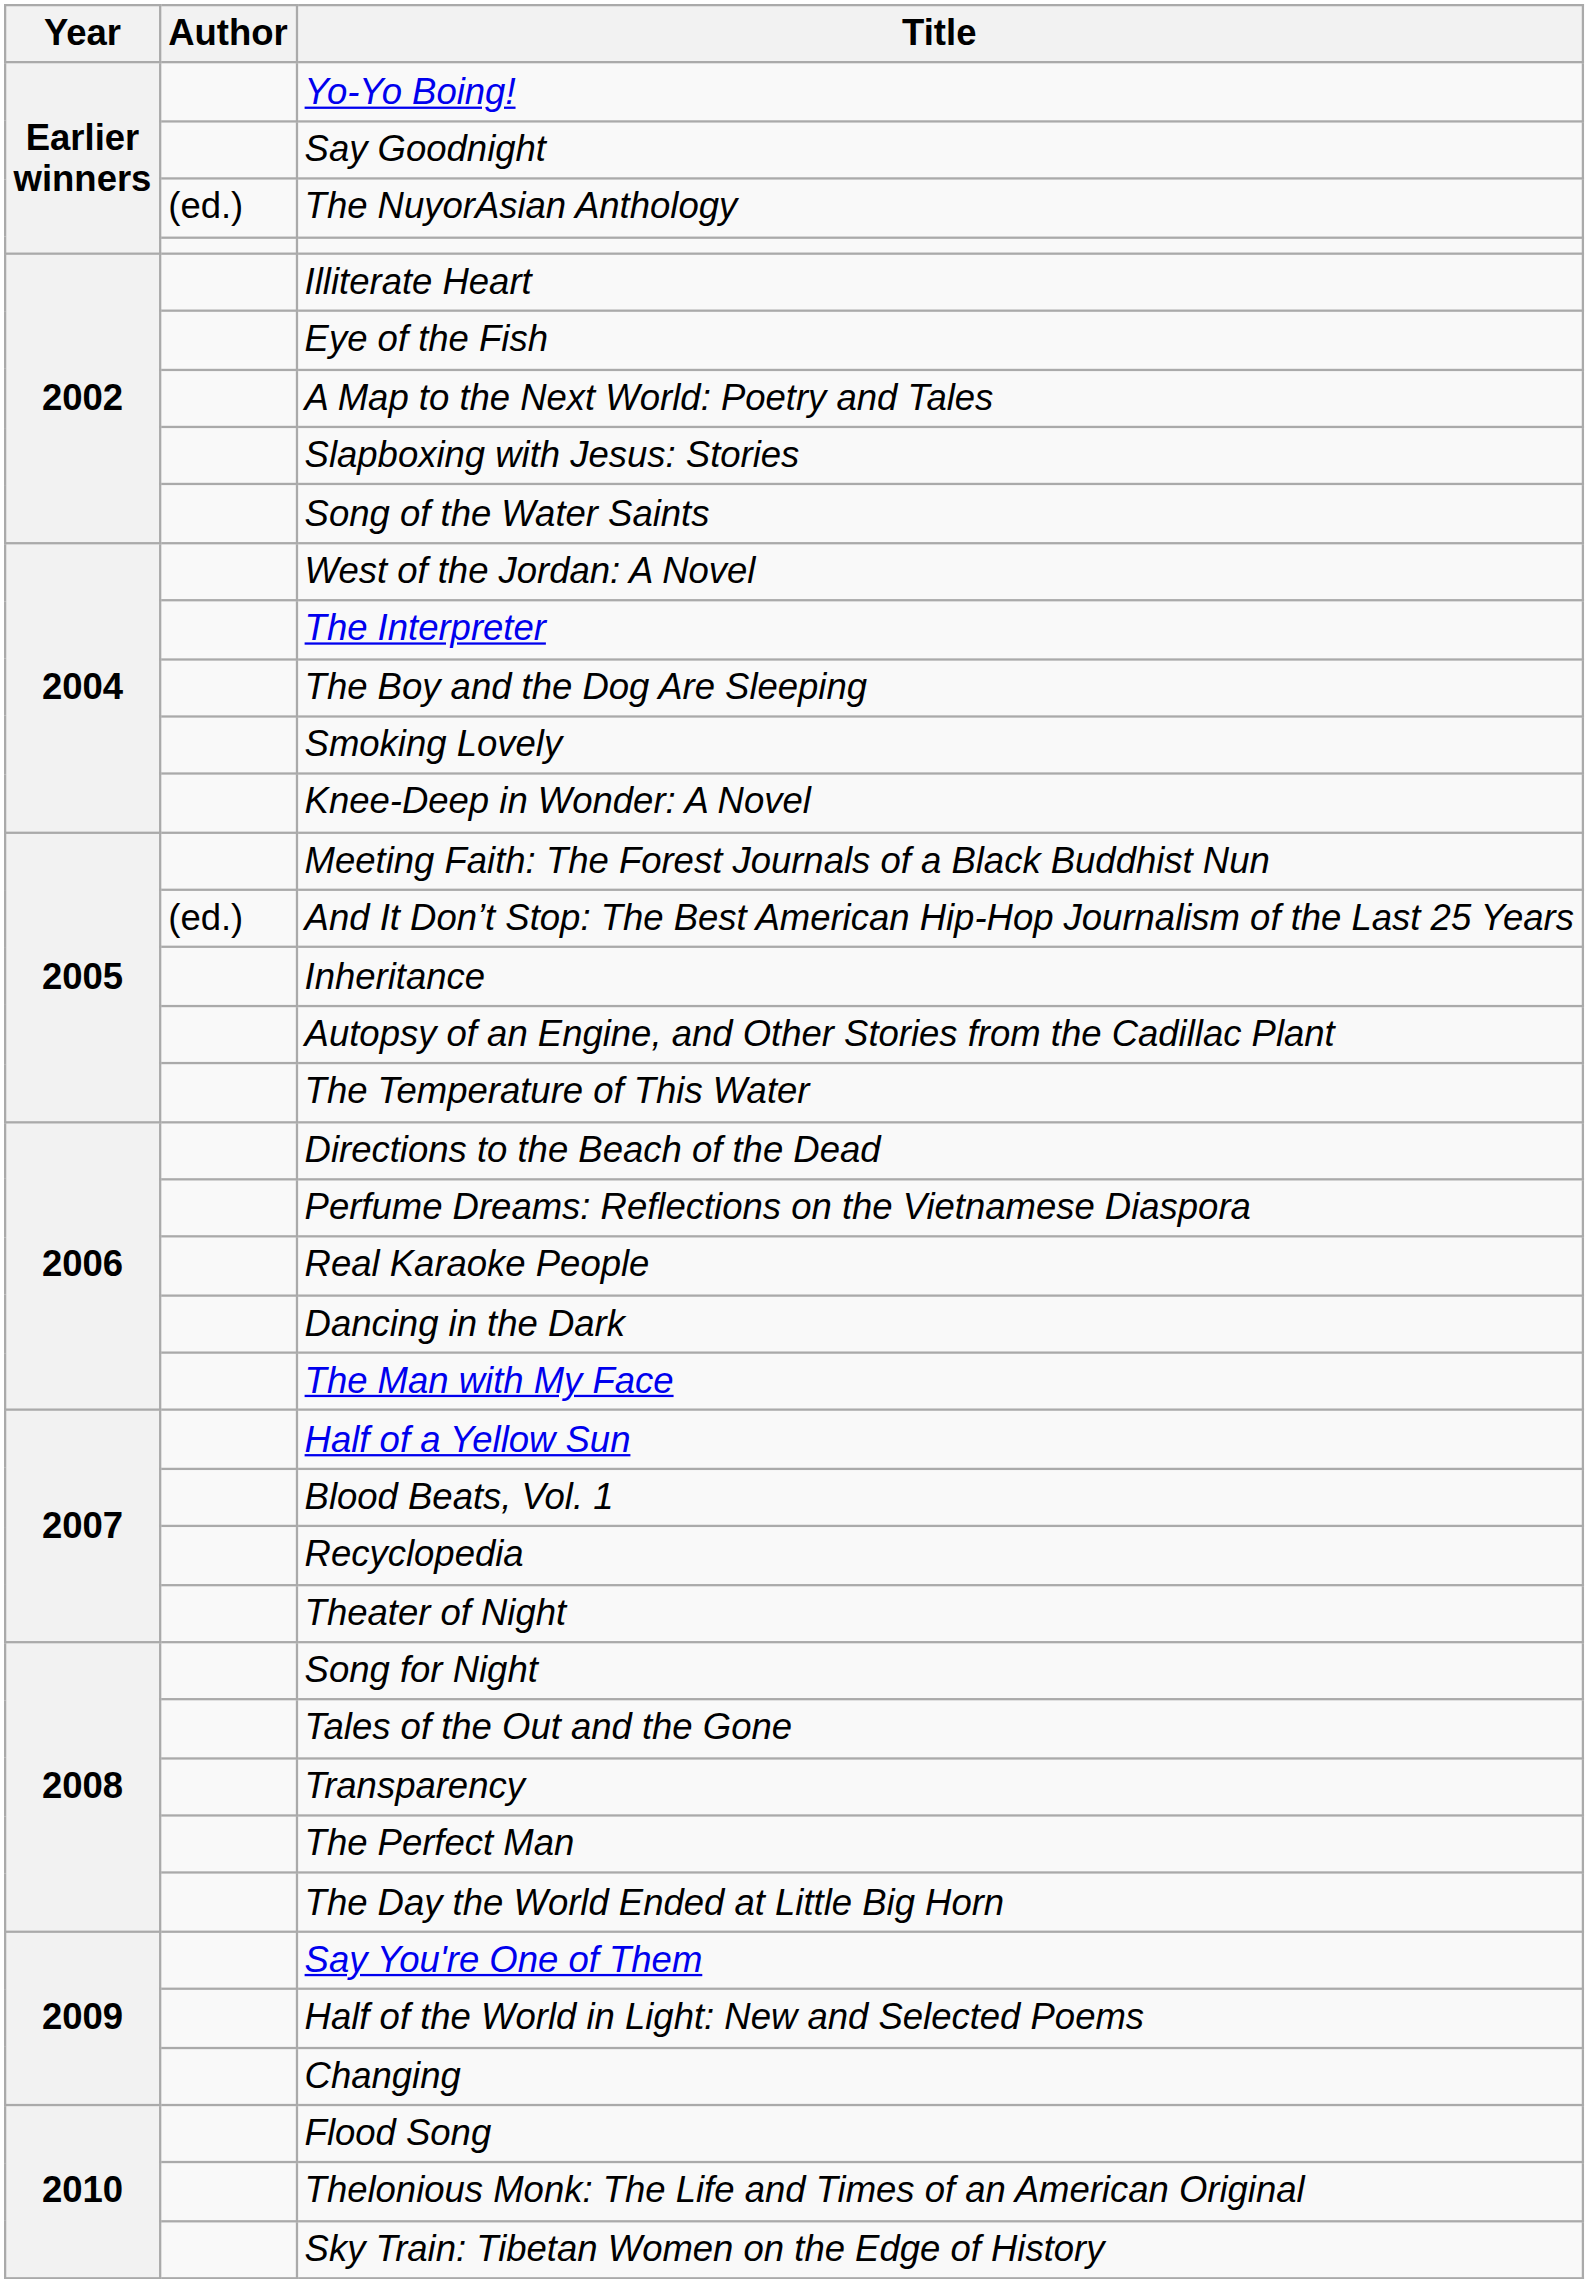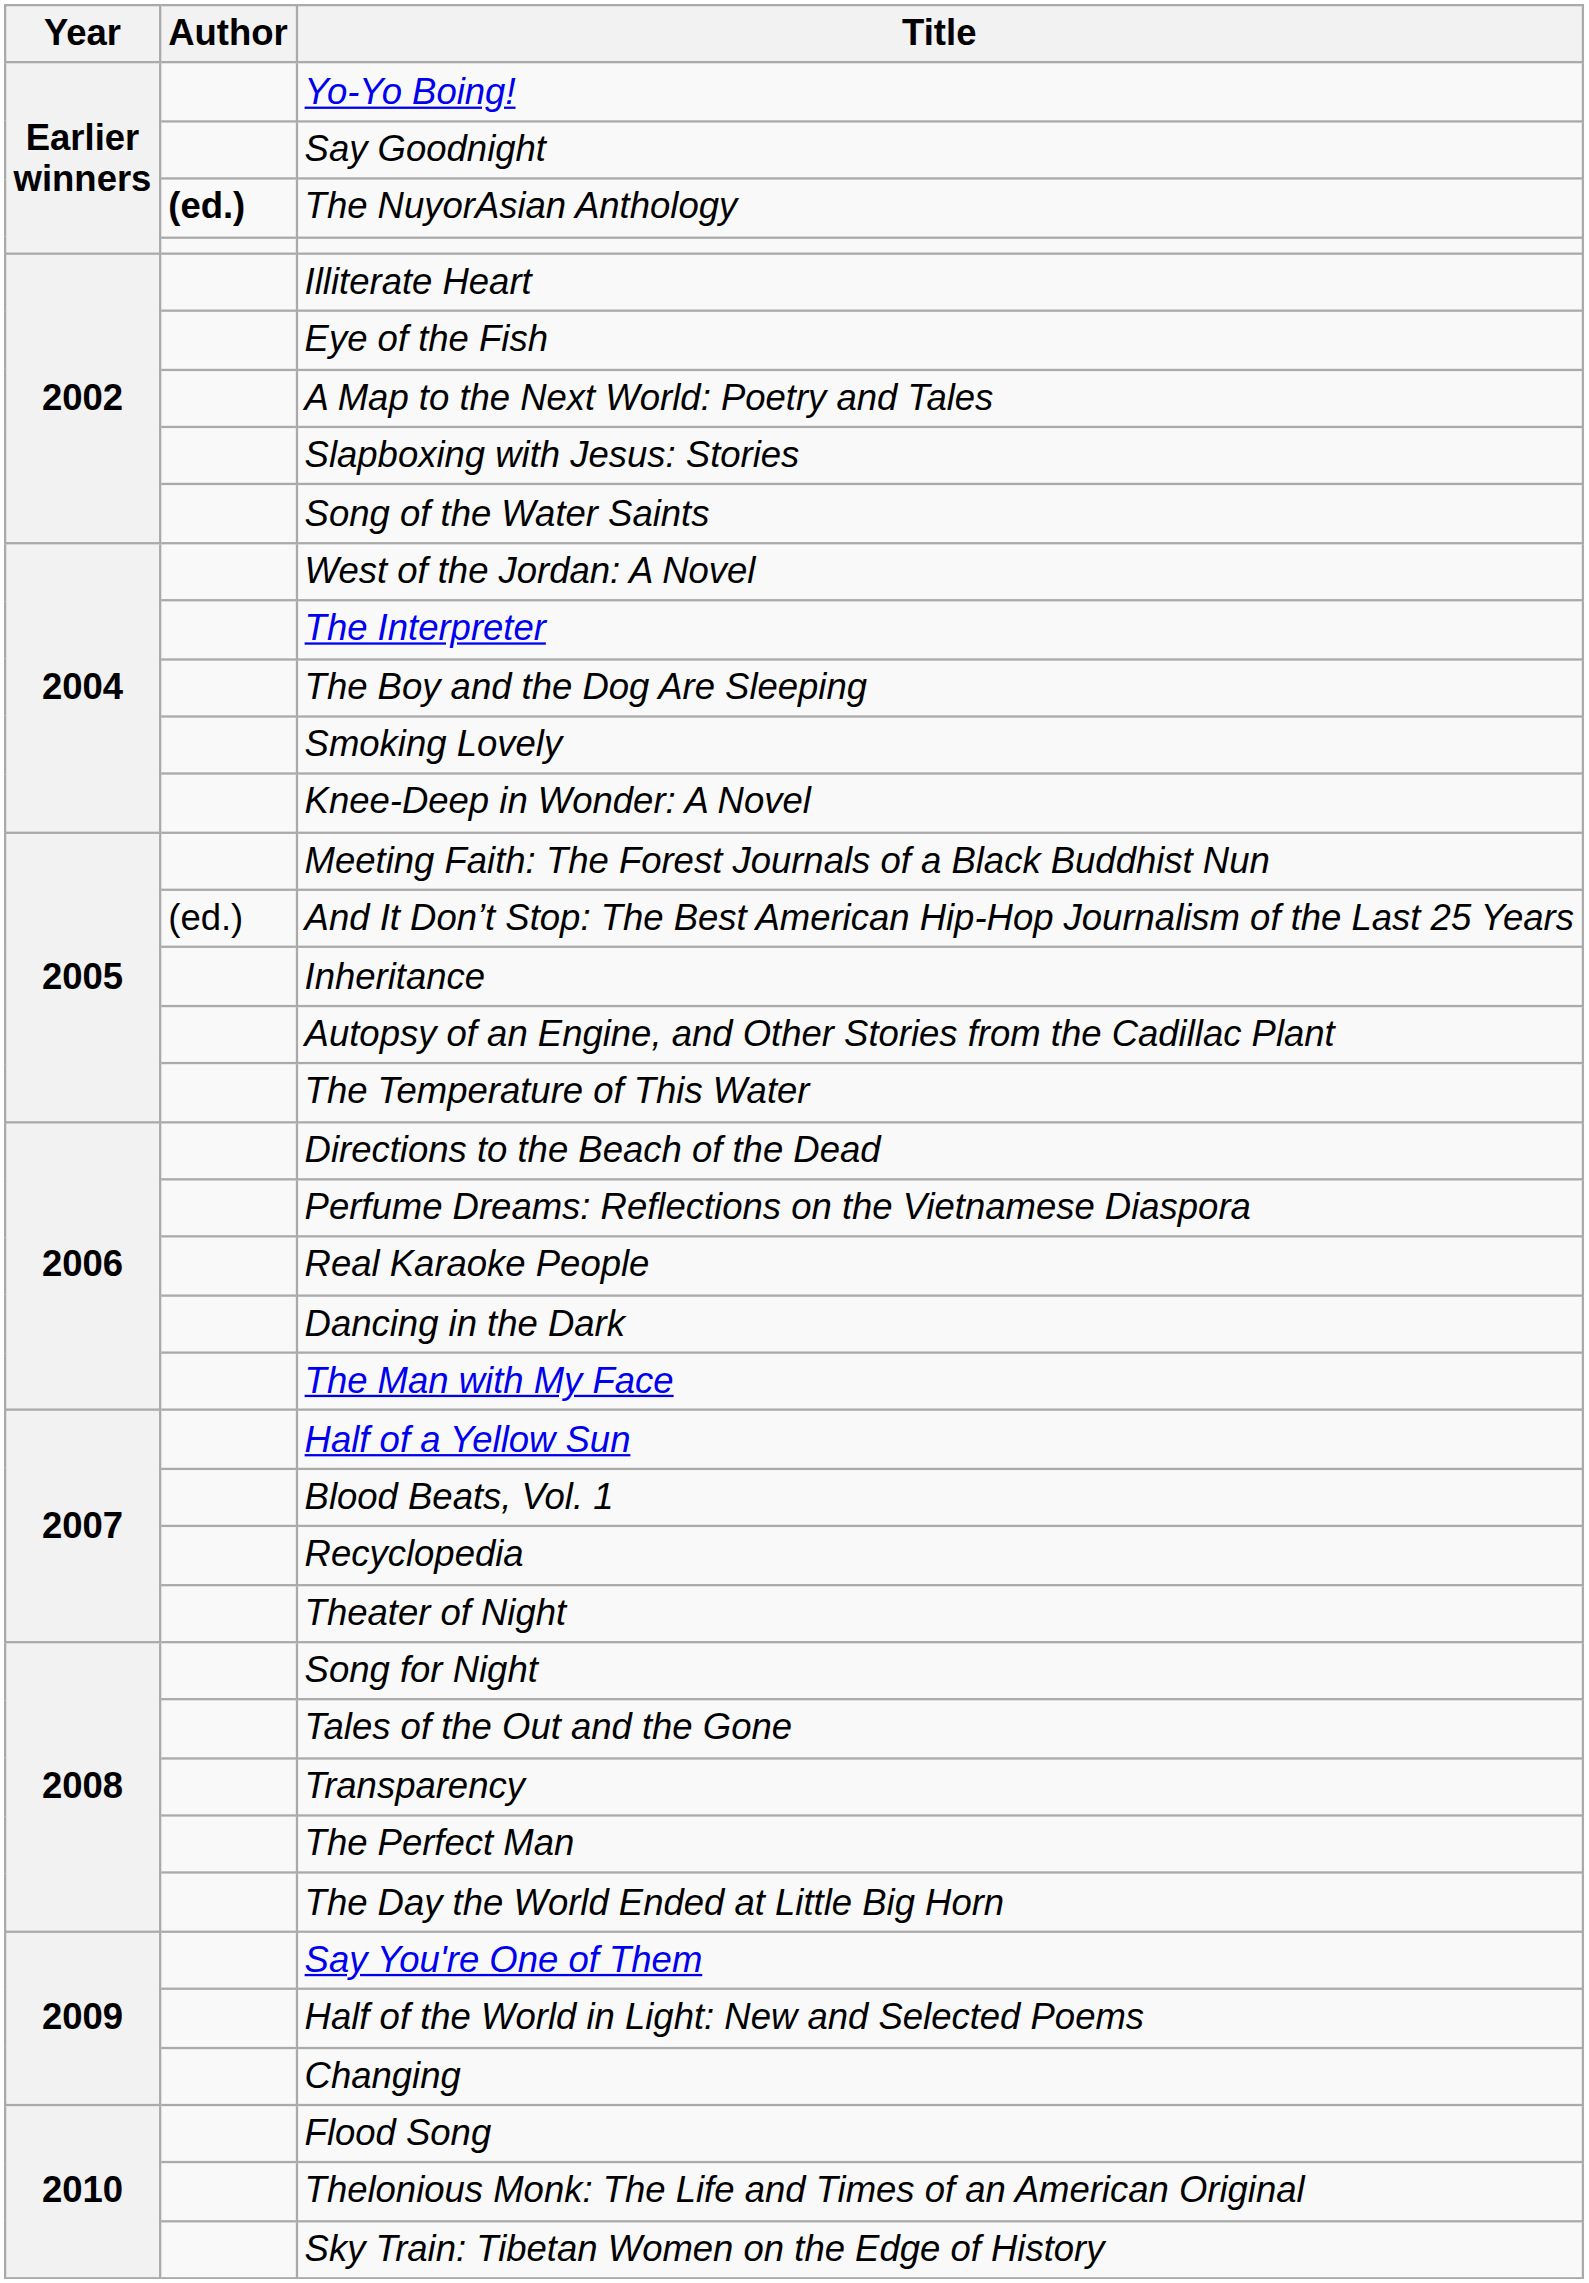The NuyorAsian Anthology | Author: normal -> bold
